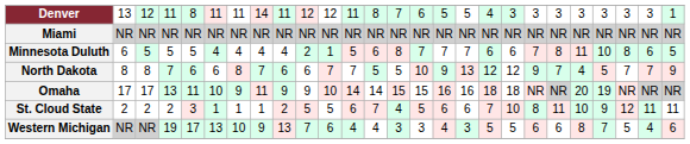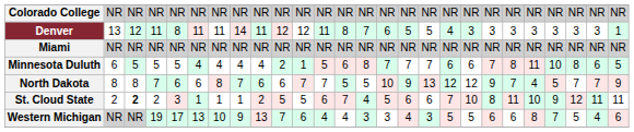+ row: Colorado College | NR | NR | NR | NR | NR | NR | NR | NR | NR | NR | NR | NR | NR | NR | NR | NR | NR | NR | NR | NR | NR | NR | NR | NR | NR
- row: Omaha | 17 | 17 | 13 | 11 | 10 | 9 | 11 | 9 | 9 | 10 | 14 | 14 | 15 | 15 | 16 | 16 | 18 | 18 | NR | NR | 20 | 19 | NR | NR | NR
St. Cloud State | column 3: normal -> bold
